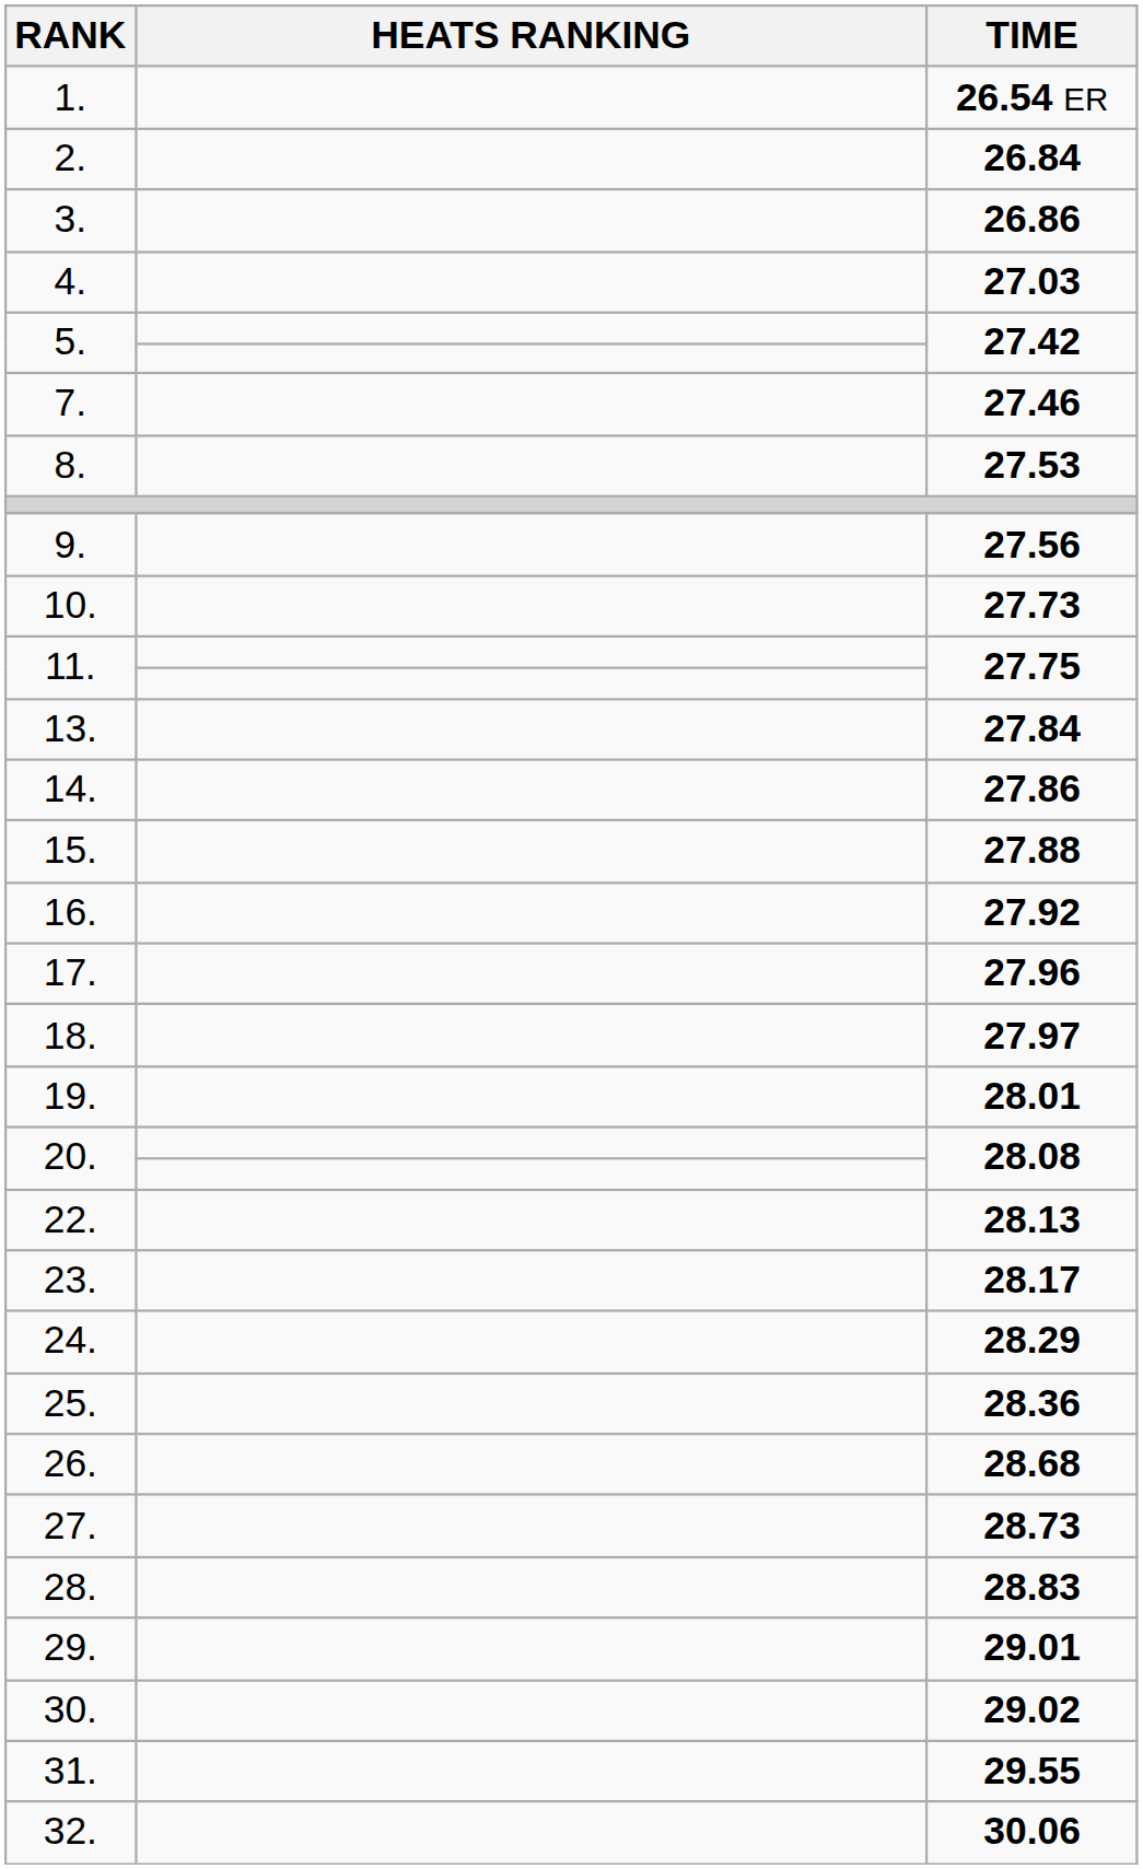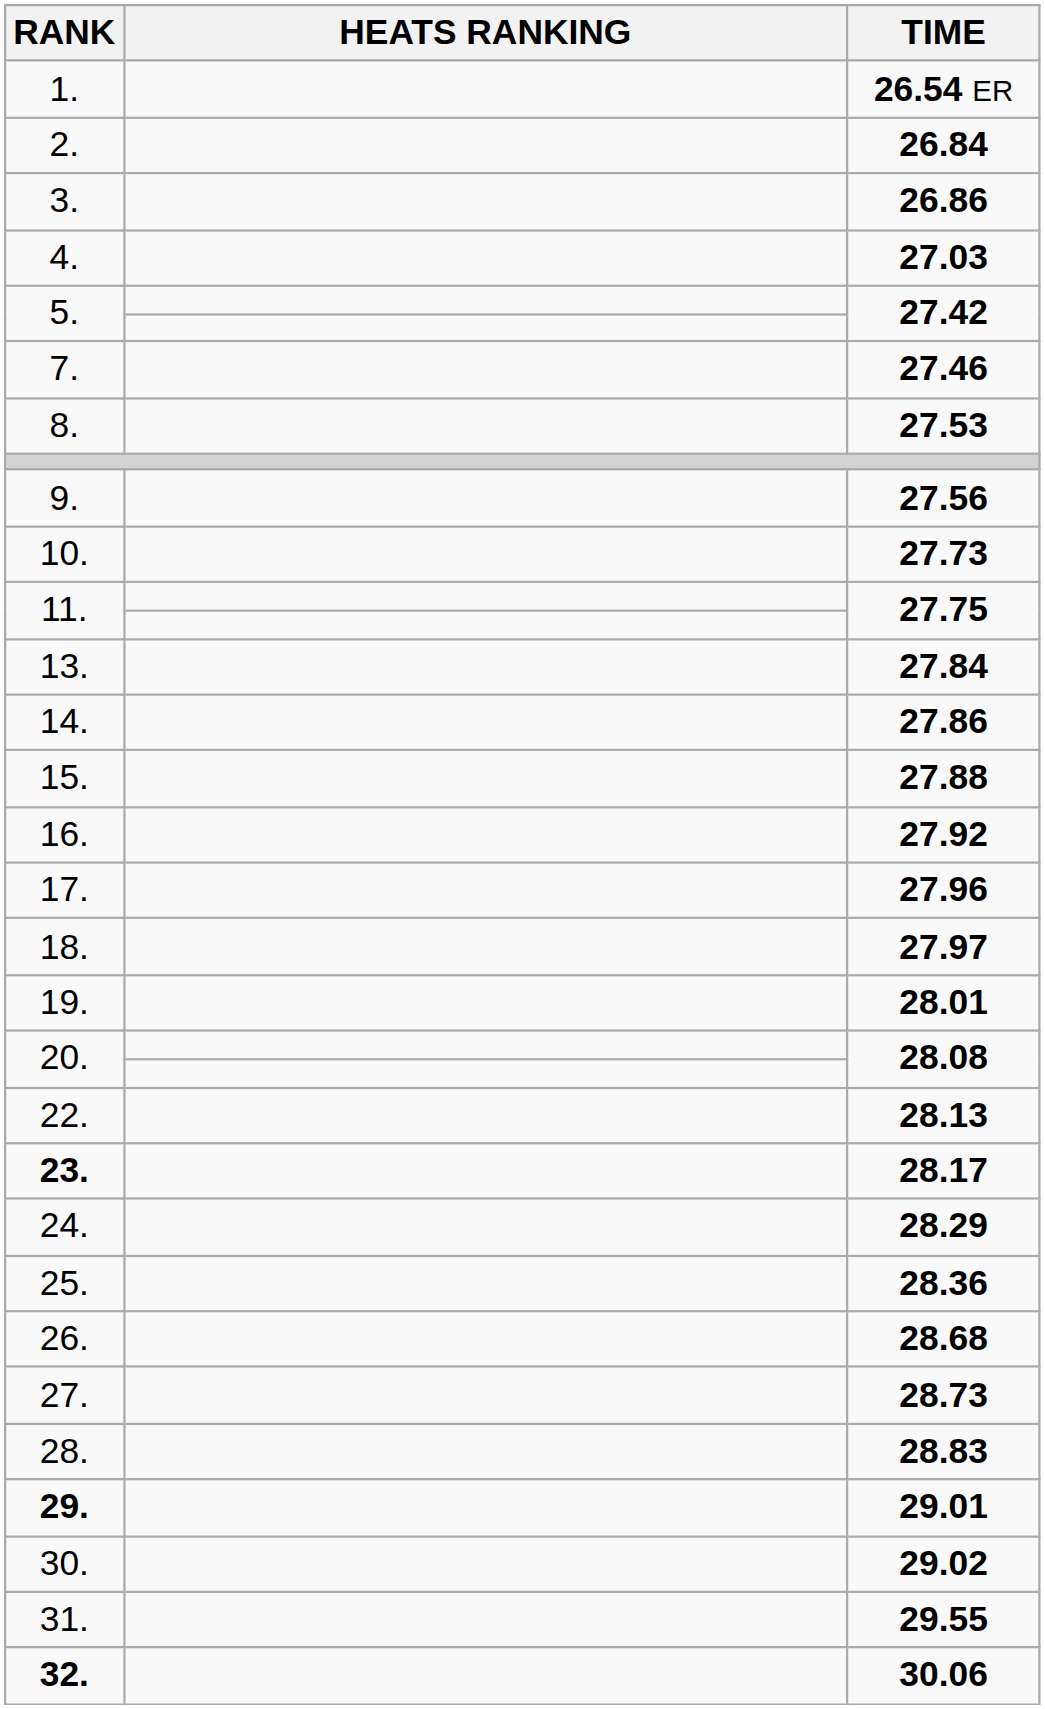23. | RANK: normal -> bold
29. | RANK: normal -> bold
32. | RANK: normal -> bold
